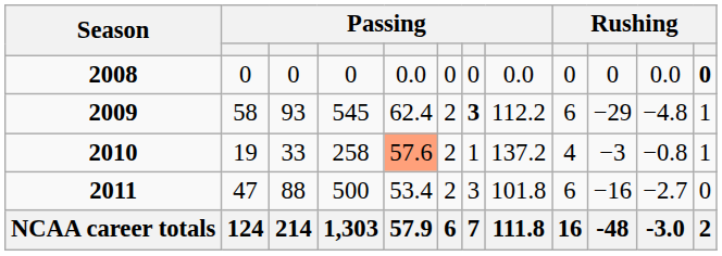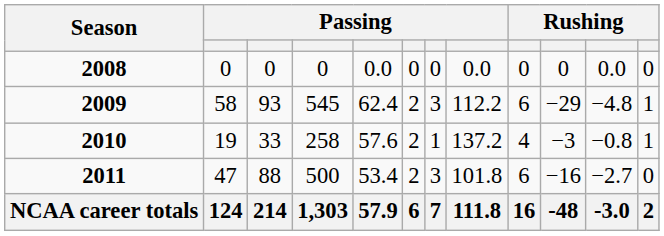2008 | column 12: bold -> normal
2009 | column 7: bold -> normal
2010 | column 5: lightsalmon background -> no background
